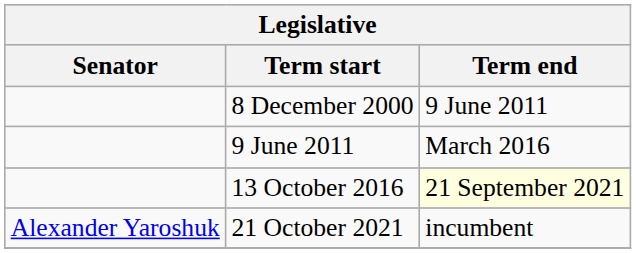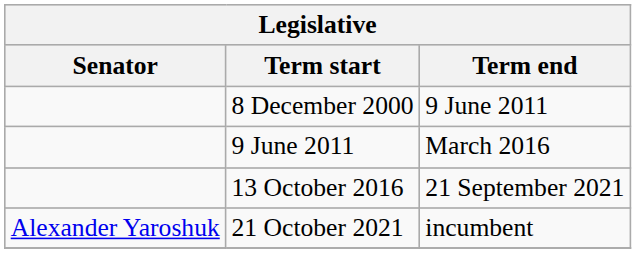13 October 2016 | Term end: lightyellow background -> no background
